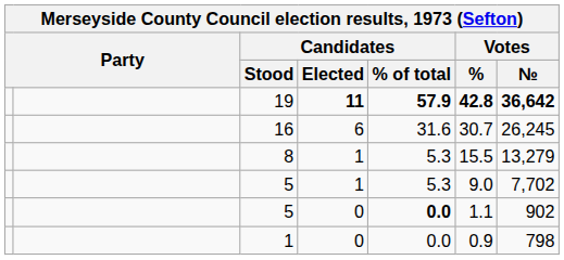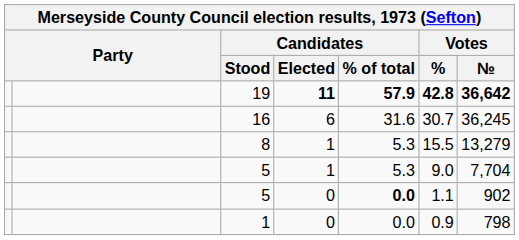16 | Votes / №: 26,245 -> 36,245
5 / 1 | Votes / №: 7,702 -> 7,704
